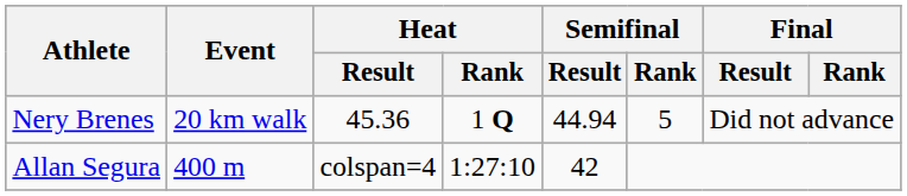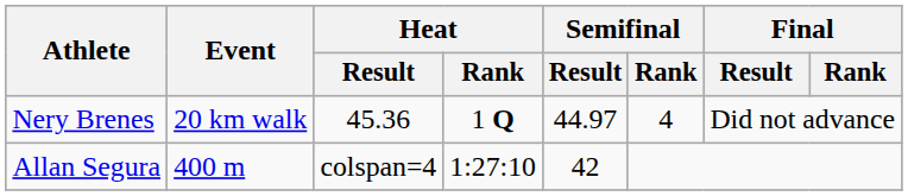Nery Brenes | Semifinal / Result: 44.94 -> 44.97
Nery Brenes | Semifinal / Rank: 5 -> 4
